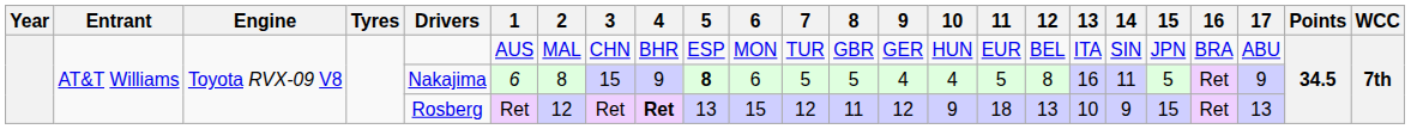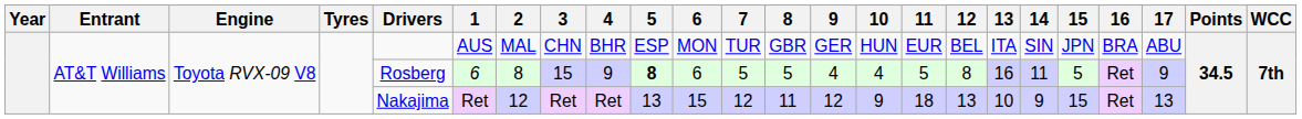row 3 | Drivers: Nakajima -> Rosberg
row 4 | Drivers: Rosberg -> Nakajima
row 4 | 4: bold -> normal
